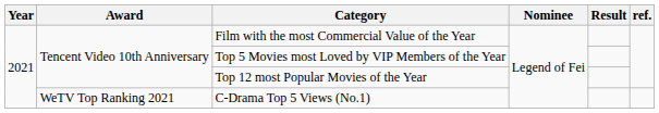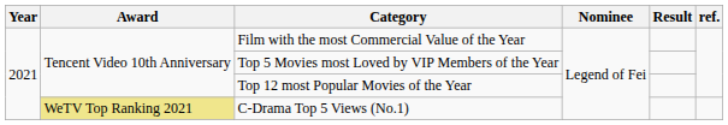C-Drama Top 5 Views (No.1) | Award: no background -> khaki background
